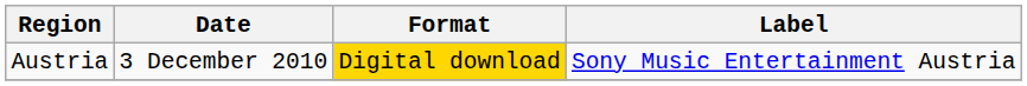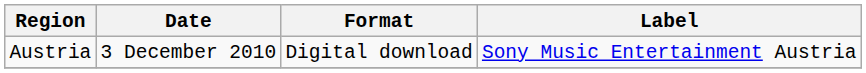Austria | Format: gold background -> no background
